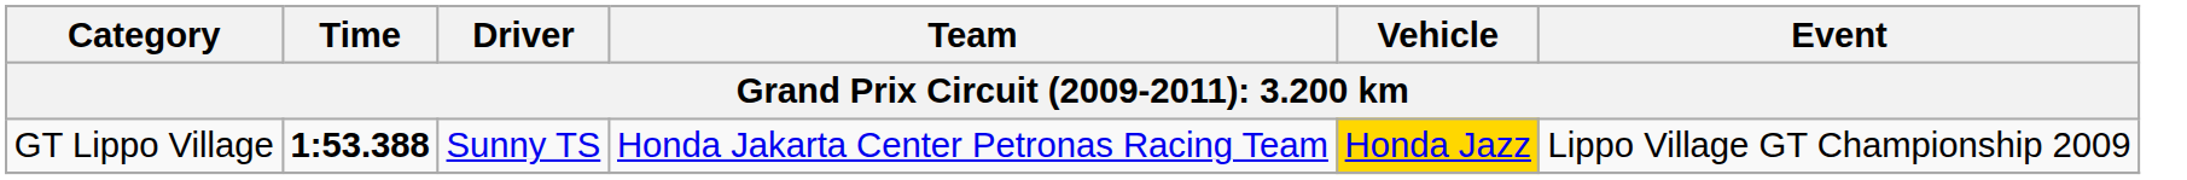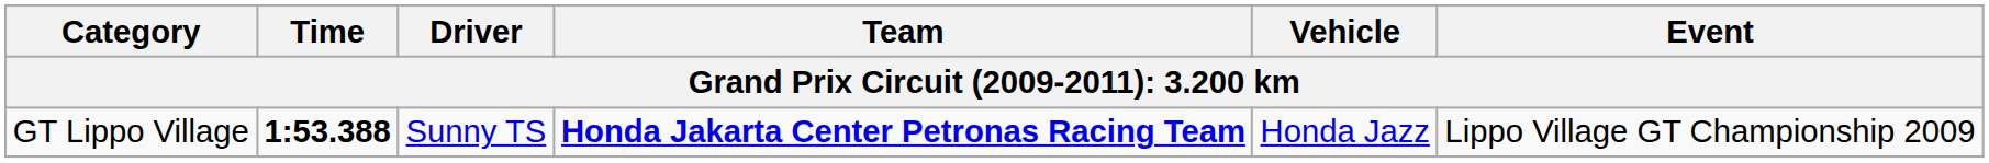GT Lippo Village | Team: normal -> bold
GT Lippo Village | Vehicle: gold background -> no background
